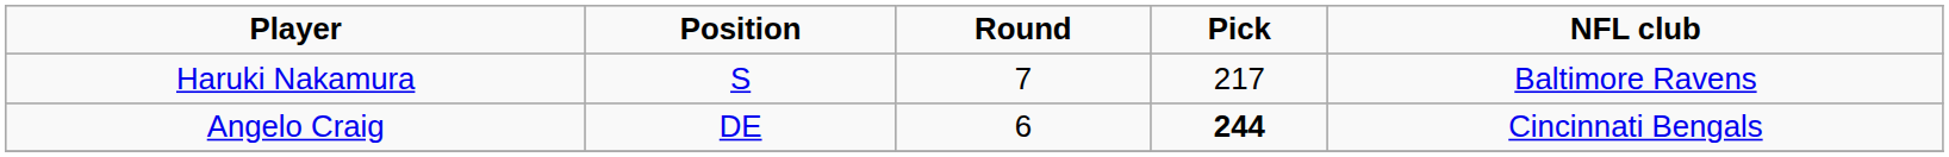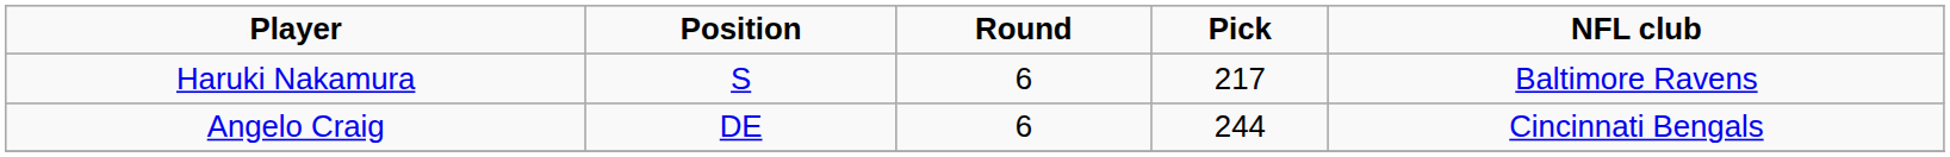Haruki Nakamura | Round: 7 -> 6
Angelo Craig | Pick: bold -> normal
